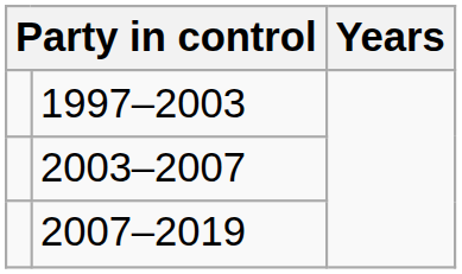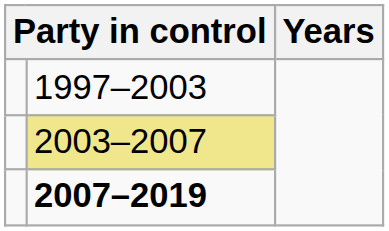2003–2007 | column 2: no background -> khaki background
2007–2019 | column 2: normal -> bold
